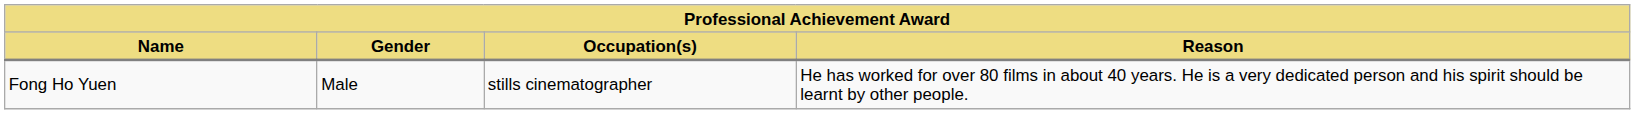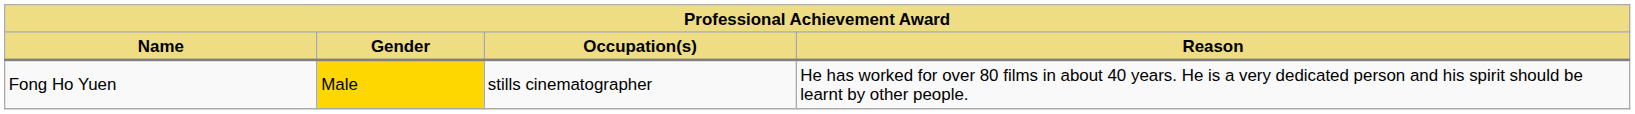Fong Ho Yuen | Gender: no background -> gold background
